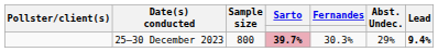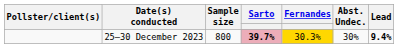25–30 December 2023 | Fernandes: no background -> gold background
25–30 December 2023 | Abst. Undec.: 29% -> 30%
